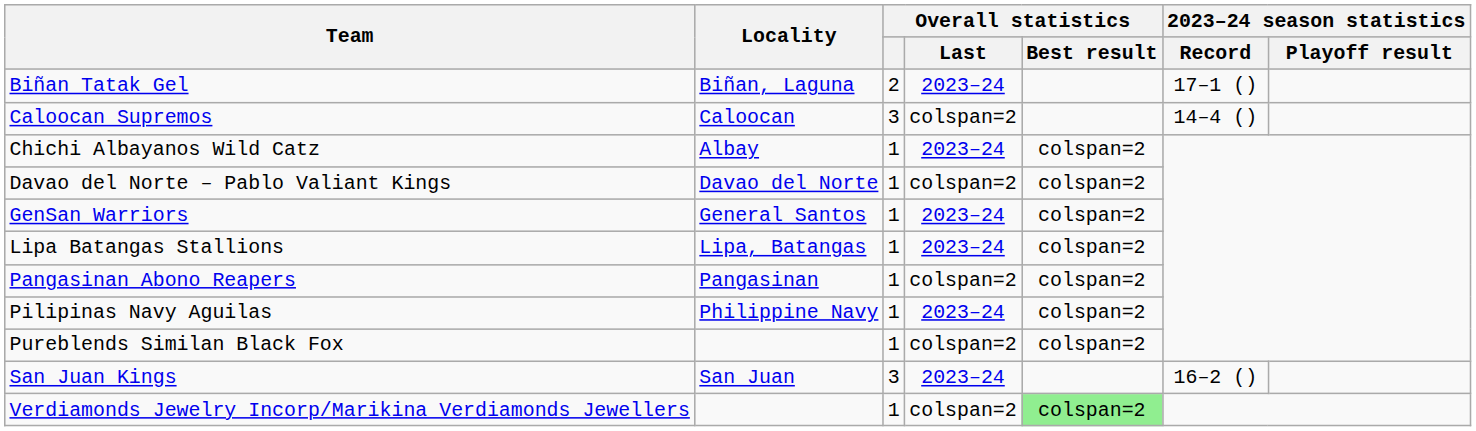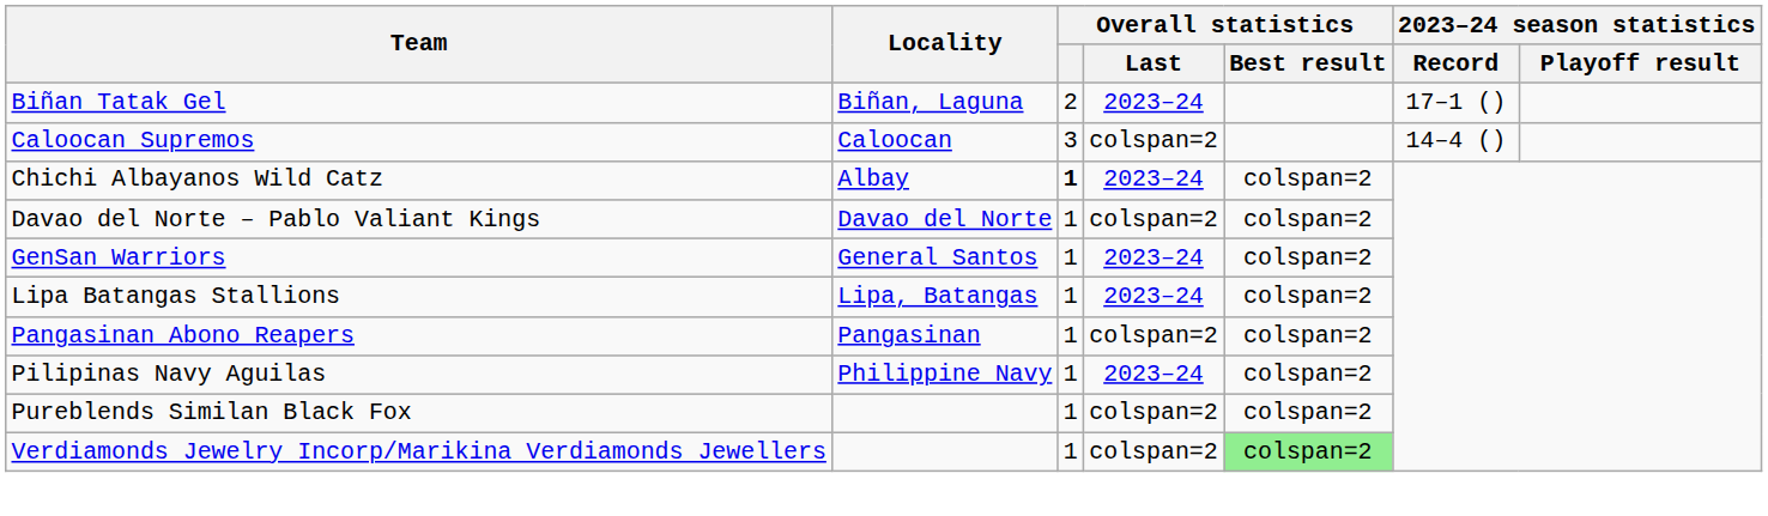Chichi Albayanos Wild Catz | Overall statistics: normal -> bold
- row: San Juan Kings | San Juan | 3 | 2023–24 | 16–2 ()
